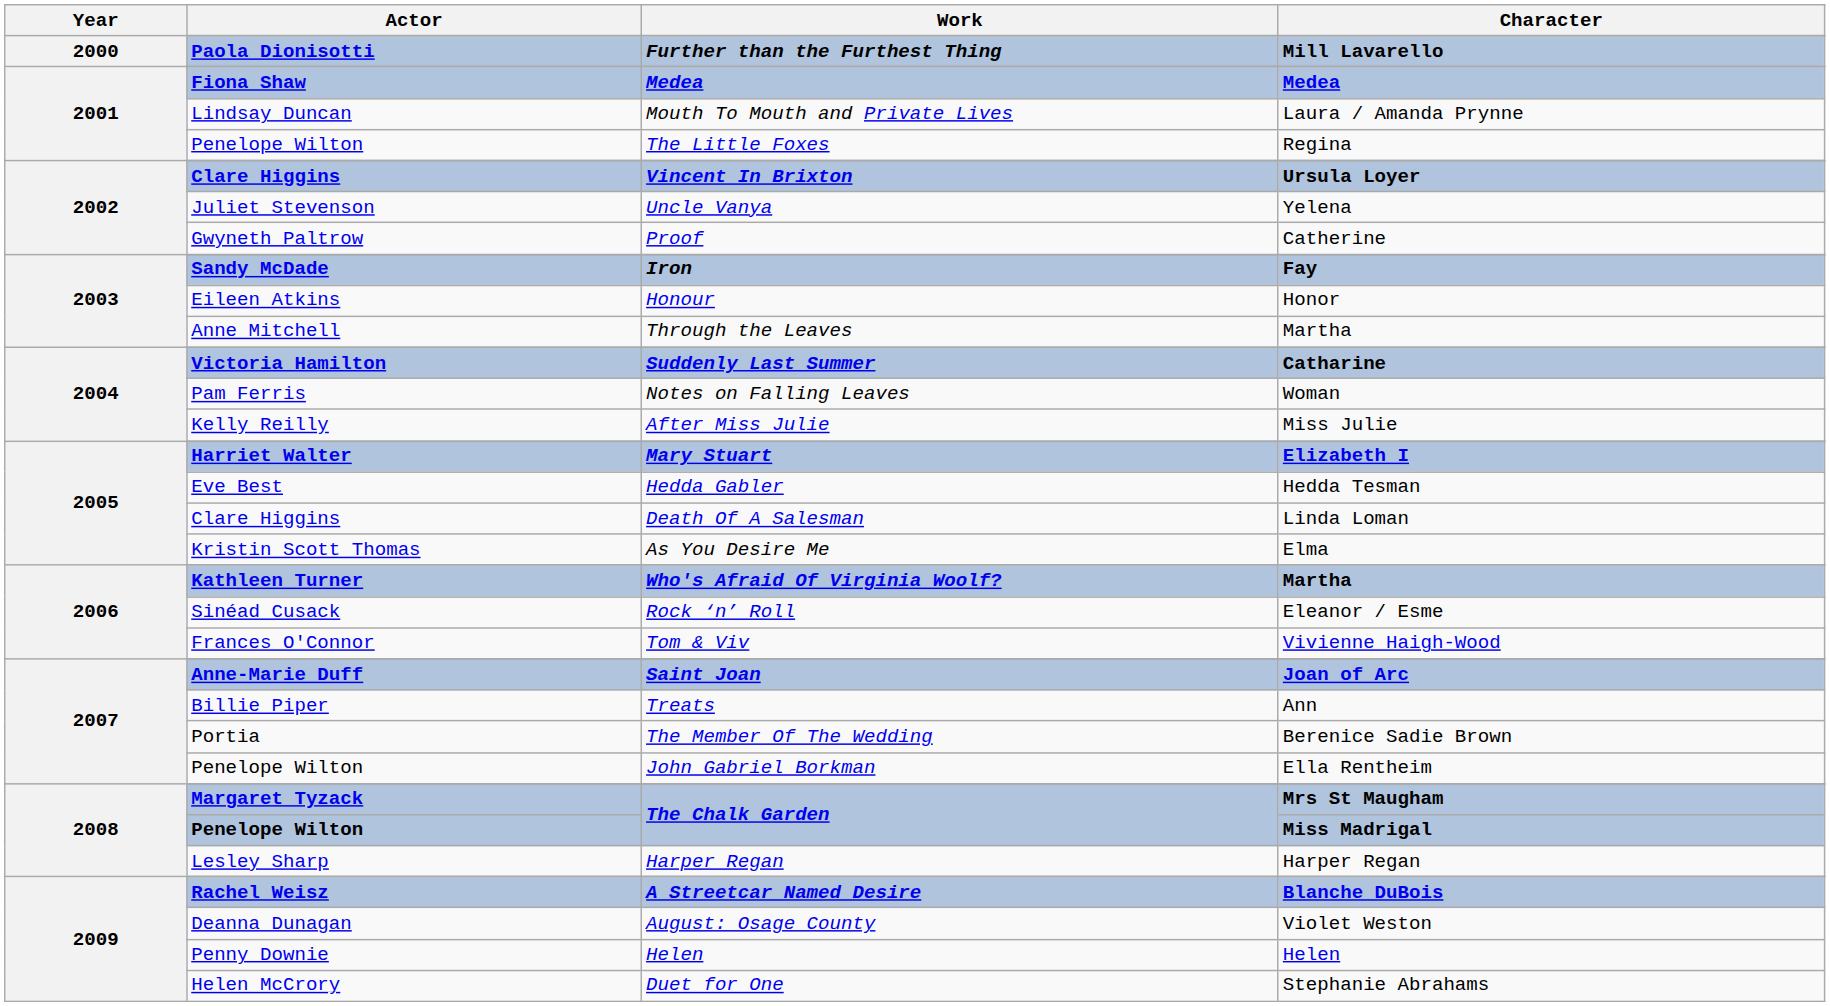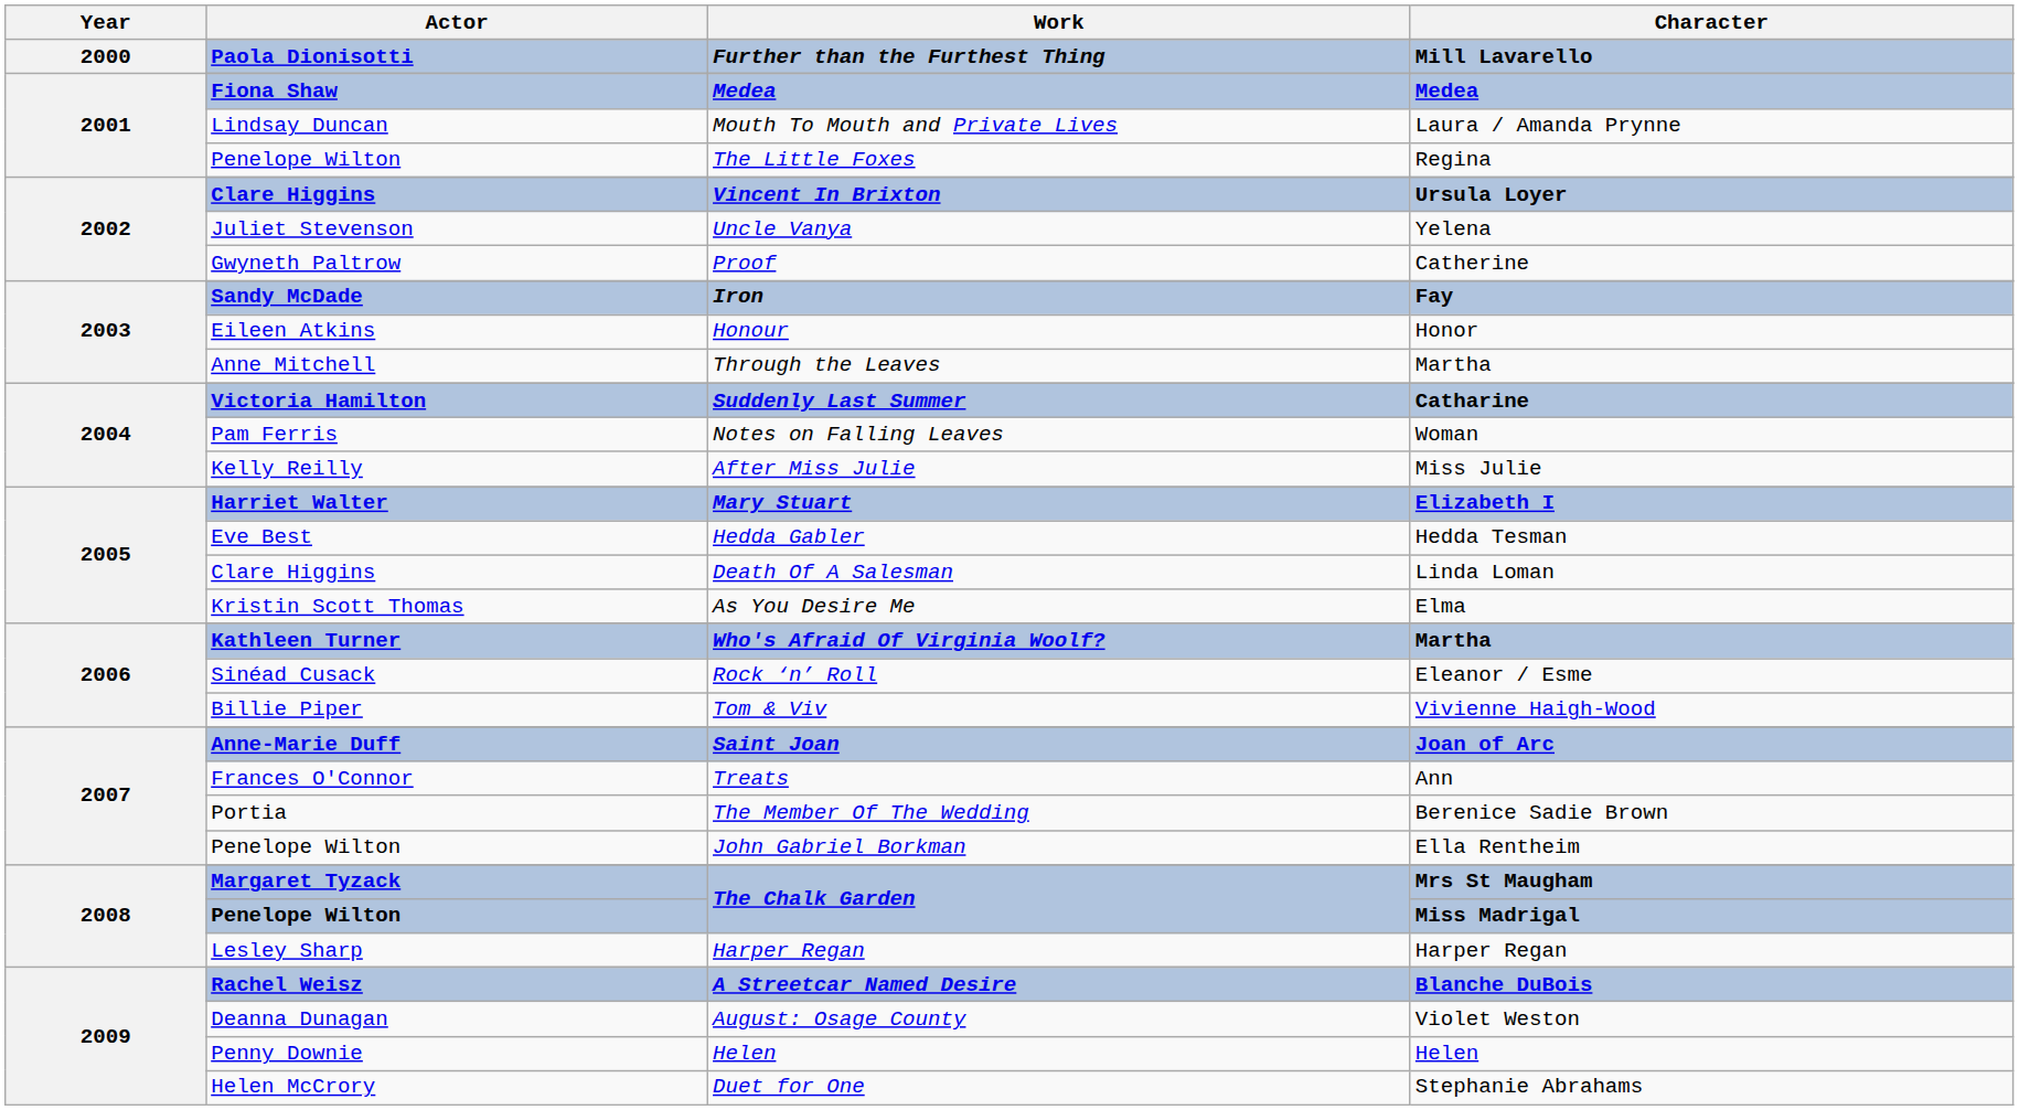Tom & Viv | Actor: Frances O'Connor -> Billie Piper
Treats | Actor: Billie Piper -> Frances O'Connor
